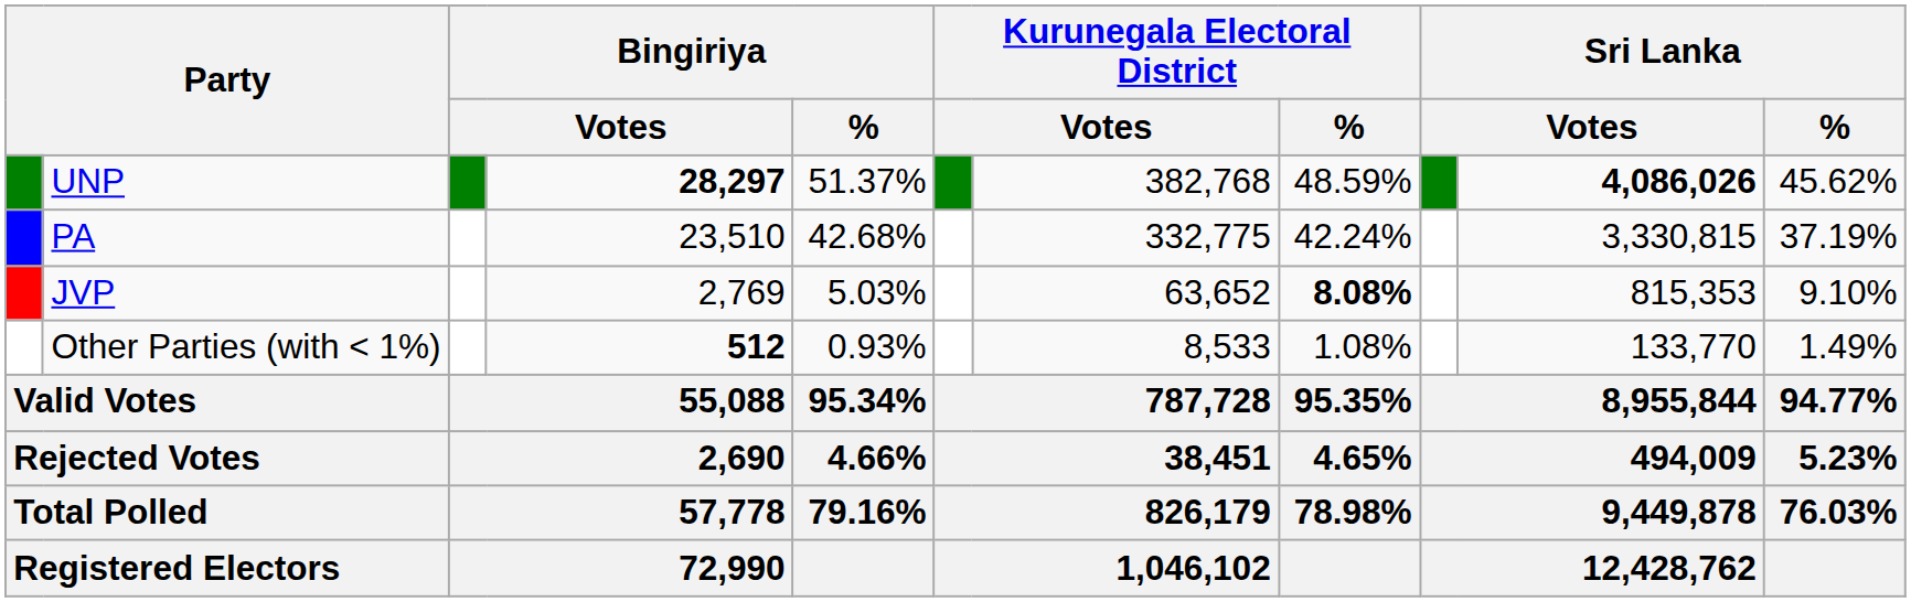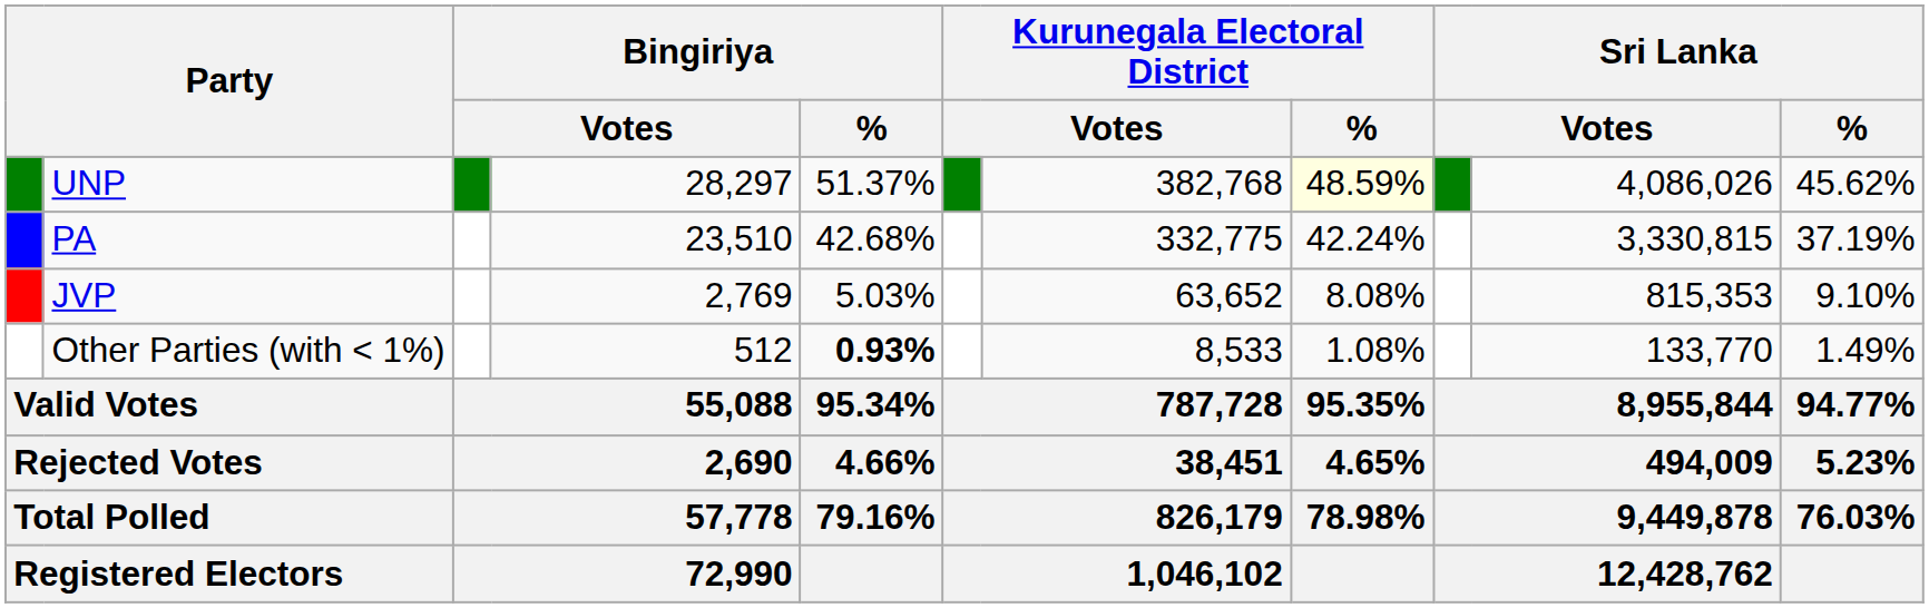UNP | column 4: bold -> normal
UNP | Kurunegala Electoral District / %: no background -> lightyellow background
UNP | column 10: bold -> normal
JVP | Kurunegala Electoral District / %: bold -> normal
Other Parties (with < 1%) | column 4: bold -> normal
Other Parties (with < 1%) | Bingiriya / %: normal -> bold
